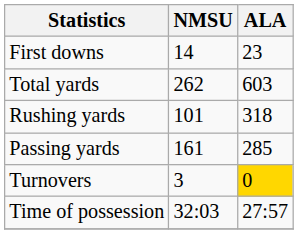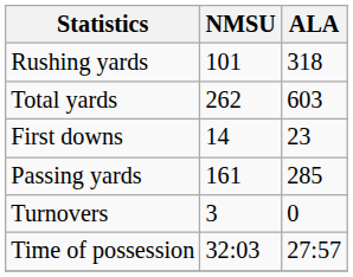rows swapped: First downs <-> Rushing yards
Turnovers | ALA: gold background -> no background
